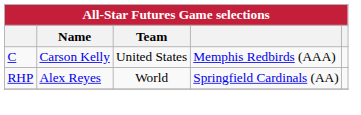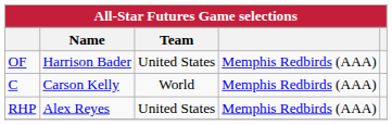+ row: OF | Harrison Bader | United States | Memphis Redbirds (AAA)
C | Team: United States -> World
RHP | Team: World -> United States
RHP | column 4: Springfield Cardinals (AA) -> Memphis Redbirds (AAA)
